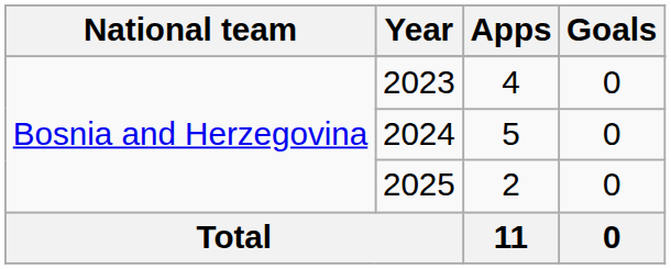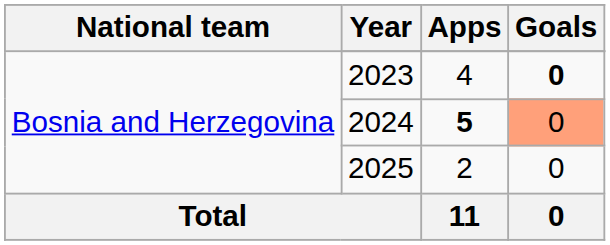2023 | Goals: normal -> bold
2024 | Apps: normal -> bold
2024 | Goals: no background -> lightsalmon background
